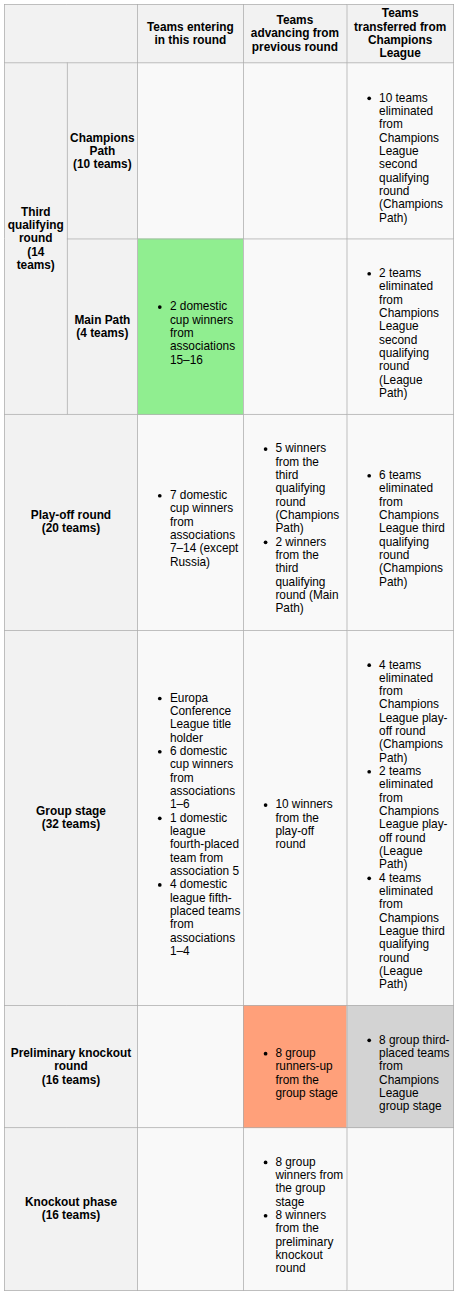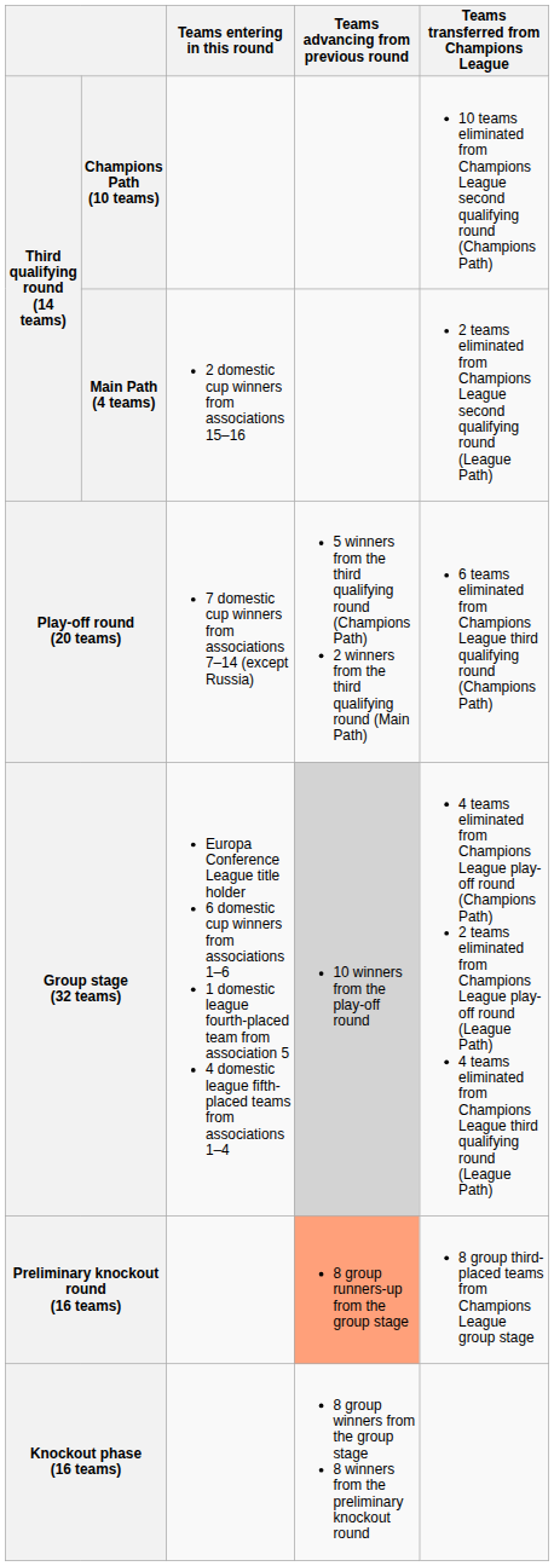Main Path (4 teams) | Teams entering in this round: lightgreen background -> no background
Group stage (32 teams) | Teams advancing from previous round: no background -> lightgrey background
Preliminary knockout round (16 teams) | Teams transferred from Champions League: lightgrey background -> no background
